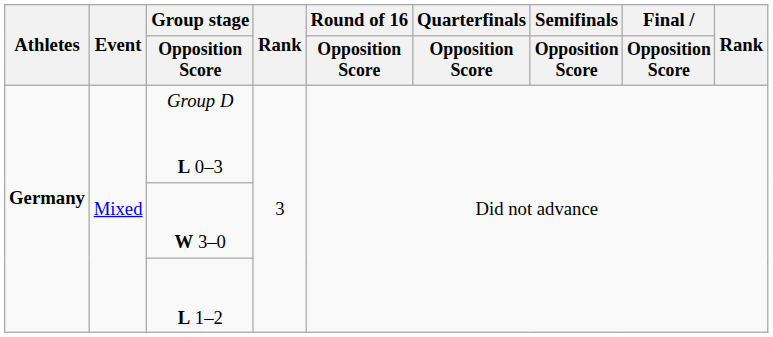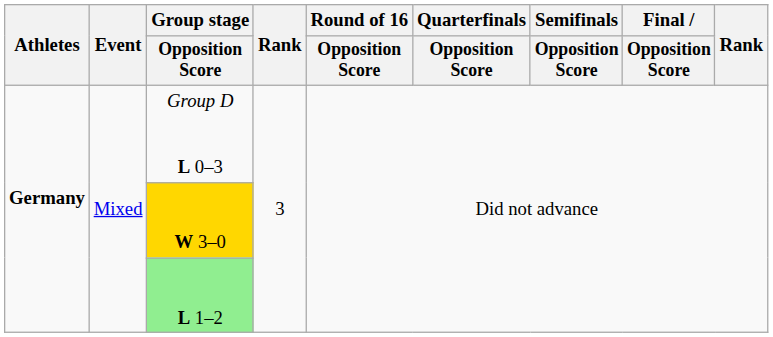W 3–0 | Group stage / Opposition Score: no background -> gold background
L 1–2 | Group stage / Opposition Score: no background -> lightgreen background
